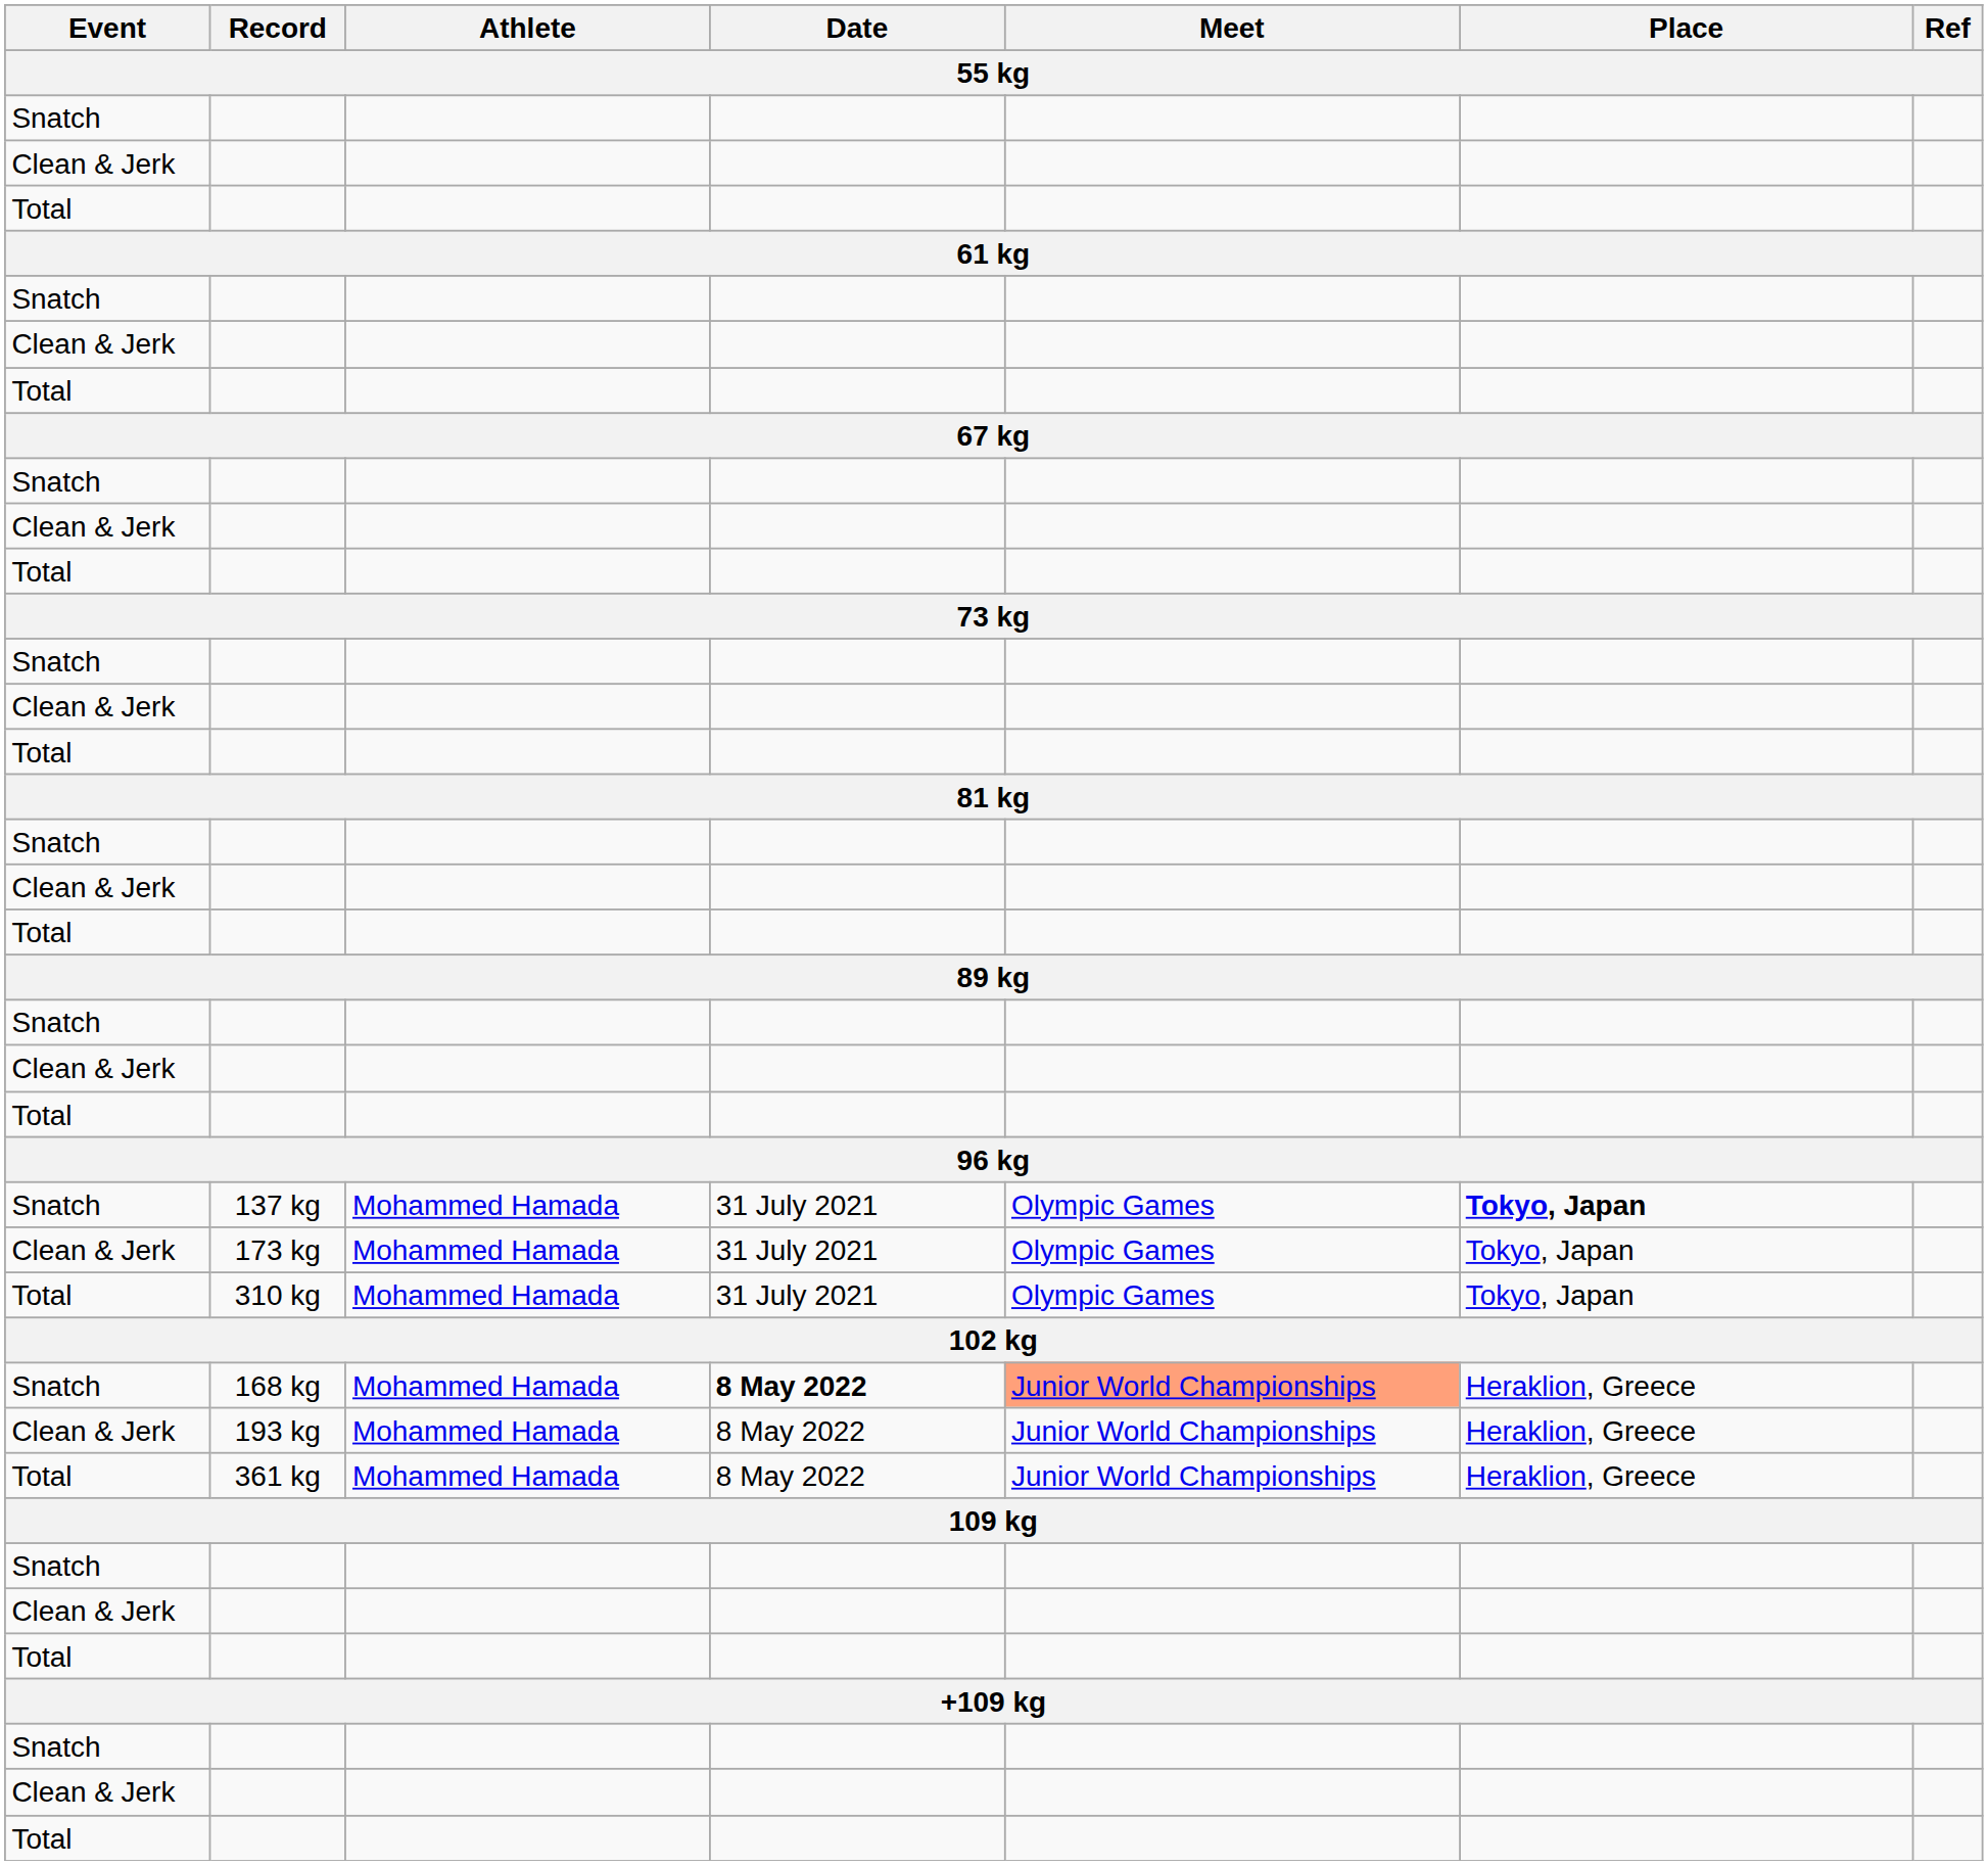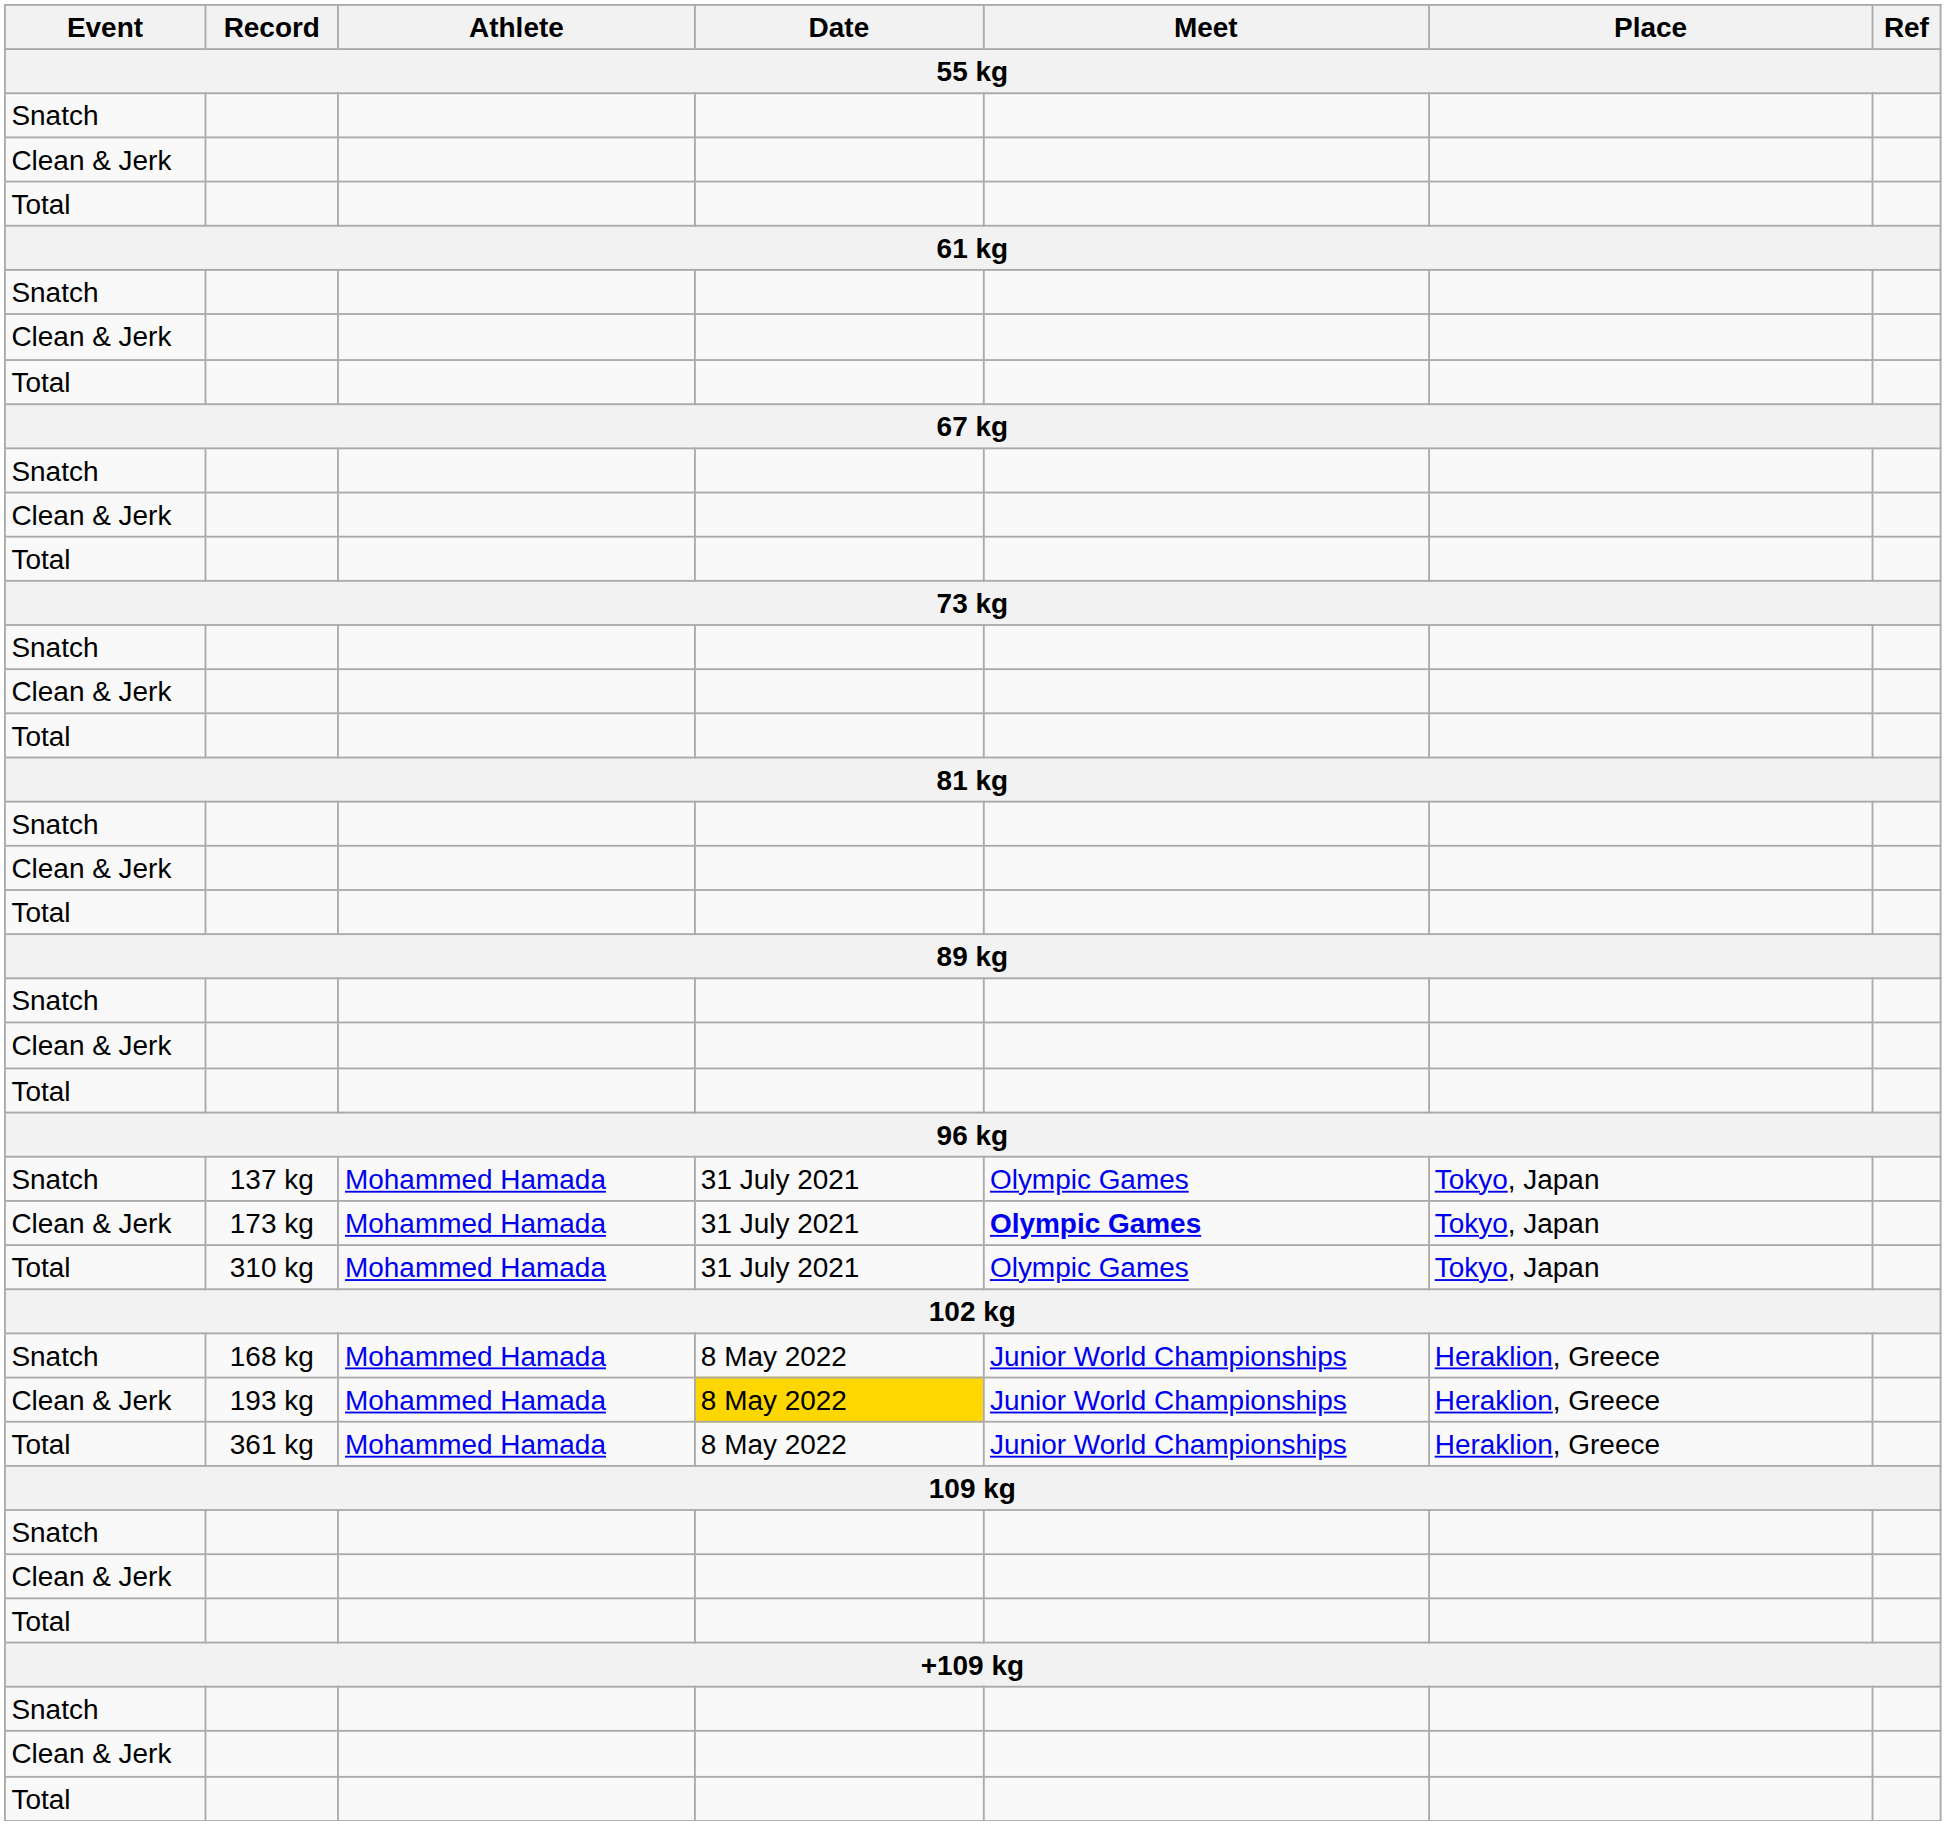137 kg | Place: bold -> normal
173 kg | Meet: normal -> bold
168 kg | Date: bold -> normal
168 kg | Meet: lightsalmon background -> no background
193 kg | Date: no background -> gold background
